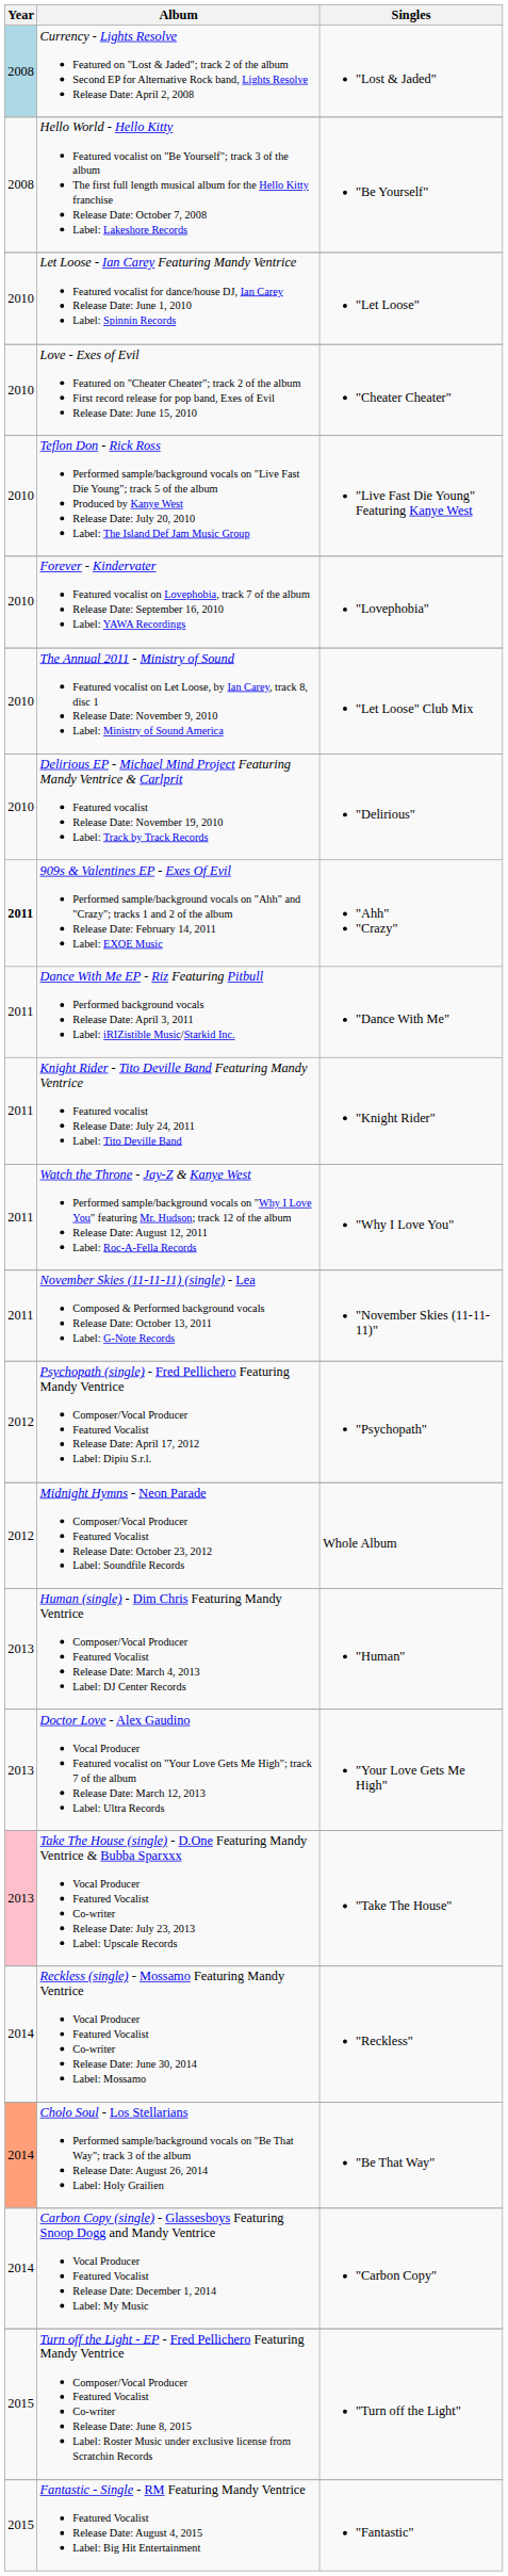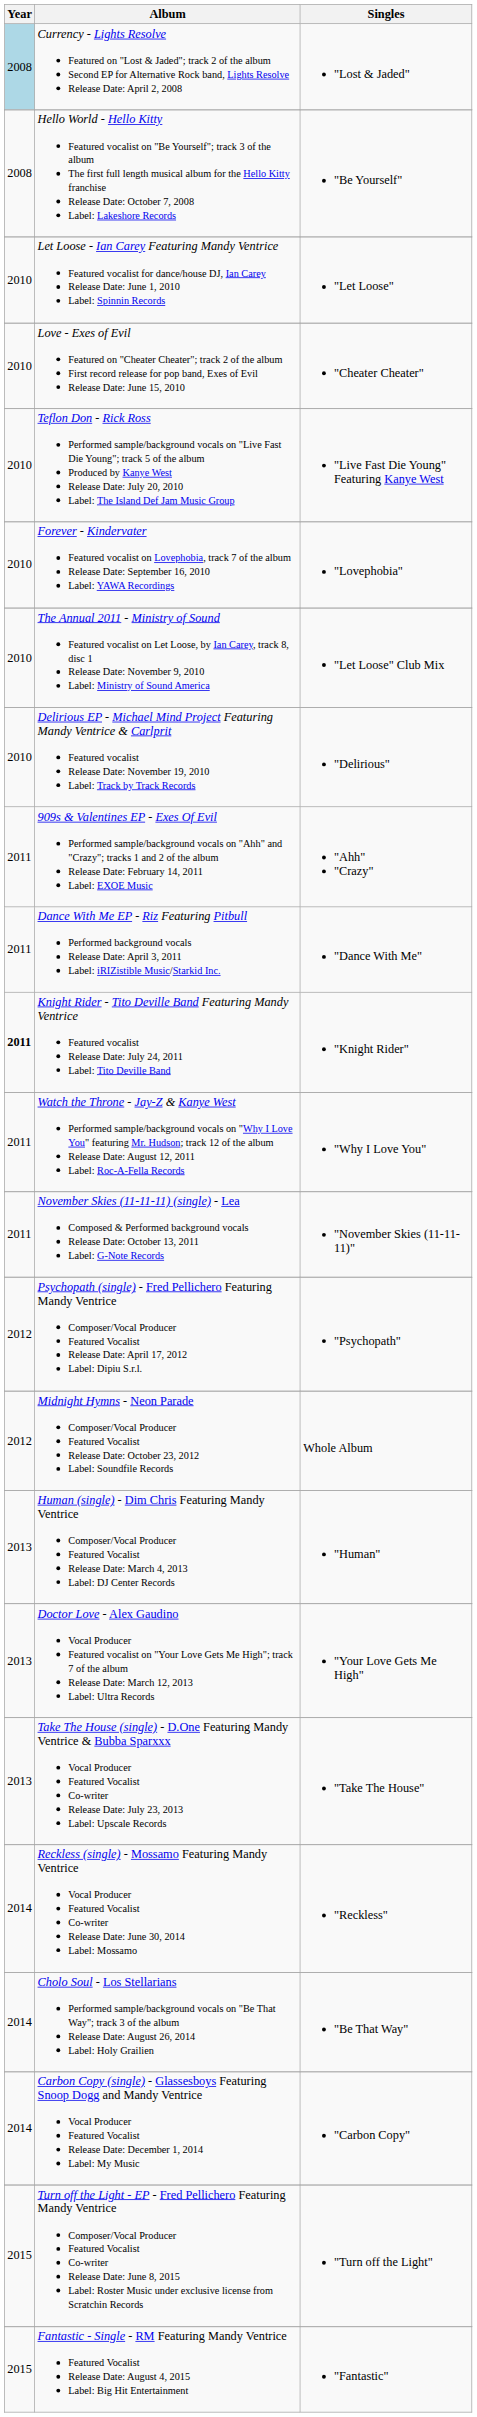row 10 | Year: bold -> normal
row 12 | Year: normal -> bold
row 19 | Year: pink background -> no background
row 21 | Year: lightsalmon background -> no background
